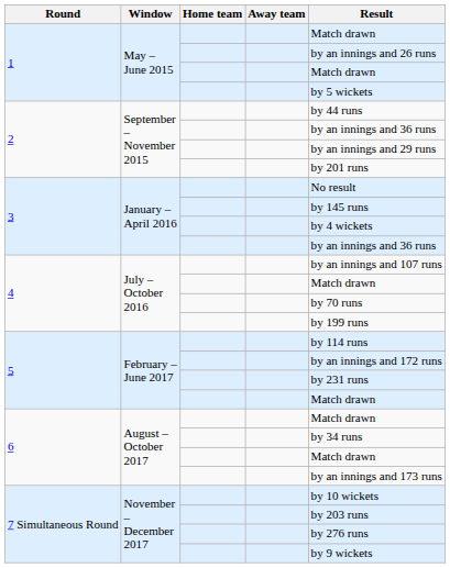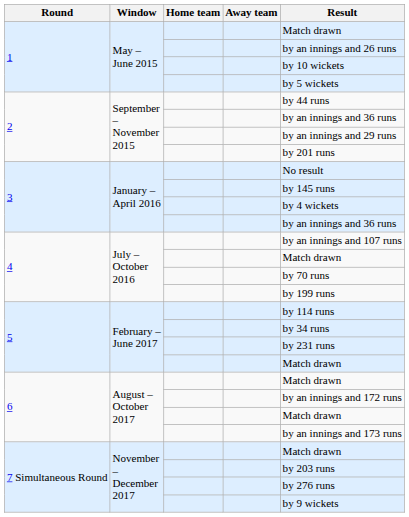row 4 | Result: Match drawn -> by 10 wickets
row 19 | Result: by an innings and 172 runs -> by 34 runs
row 23 | Result: by 34 runs -> by an innings and 172 runs
row 26 | Result: by 10 wickets -> Match drawn
